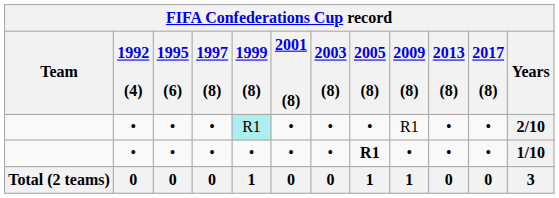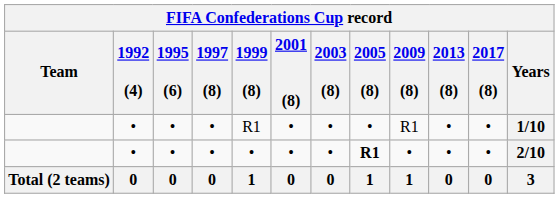row 3 | 1999 (8): paleturquoise background -> no background
row 3 | Years: 2/10 -> 1/10
row 4 | Years: 1/10 -> 2/10
